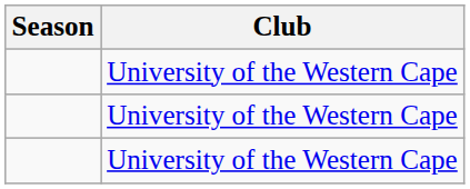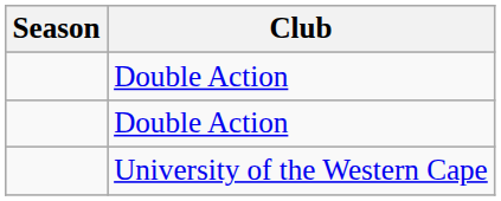row 2 | Club: University of the Western Cape -> Double Action
row 3 | Club: University of the Western Cape -> Double Action
